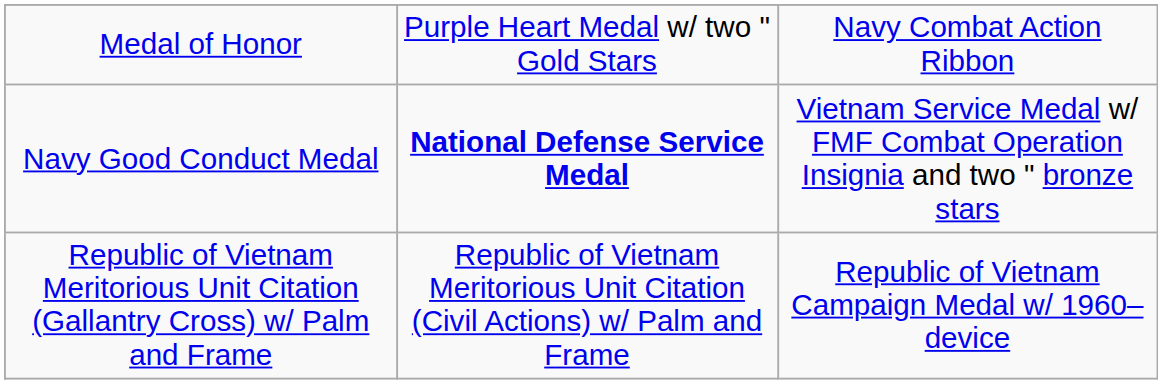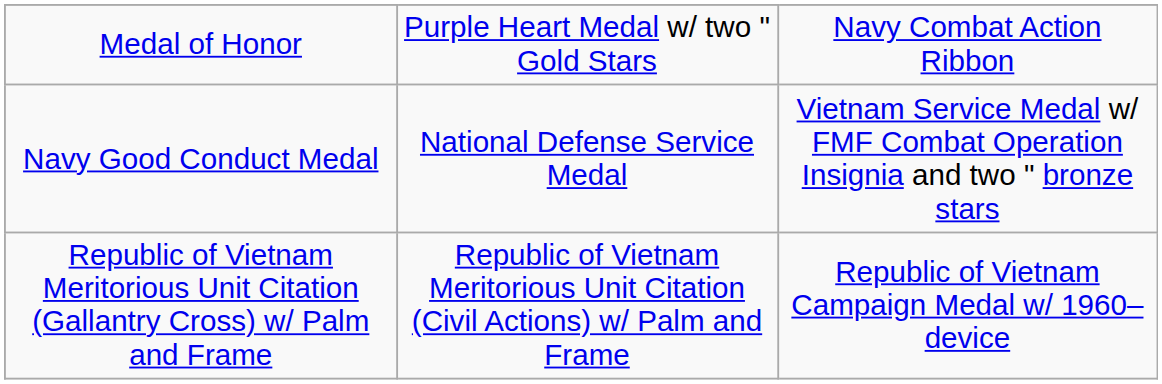Navy Good Conduct Medal | column 2: bold -> normal
